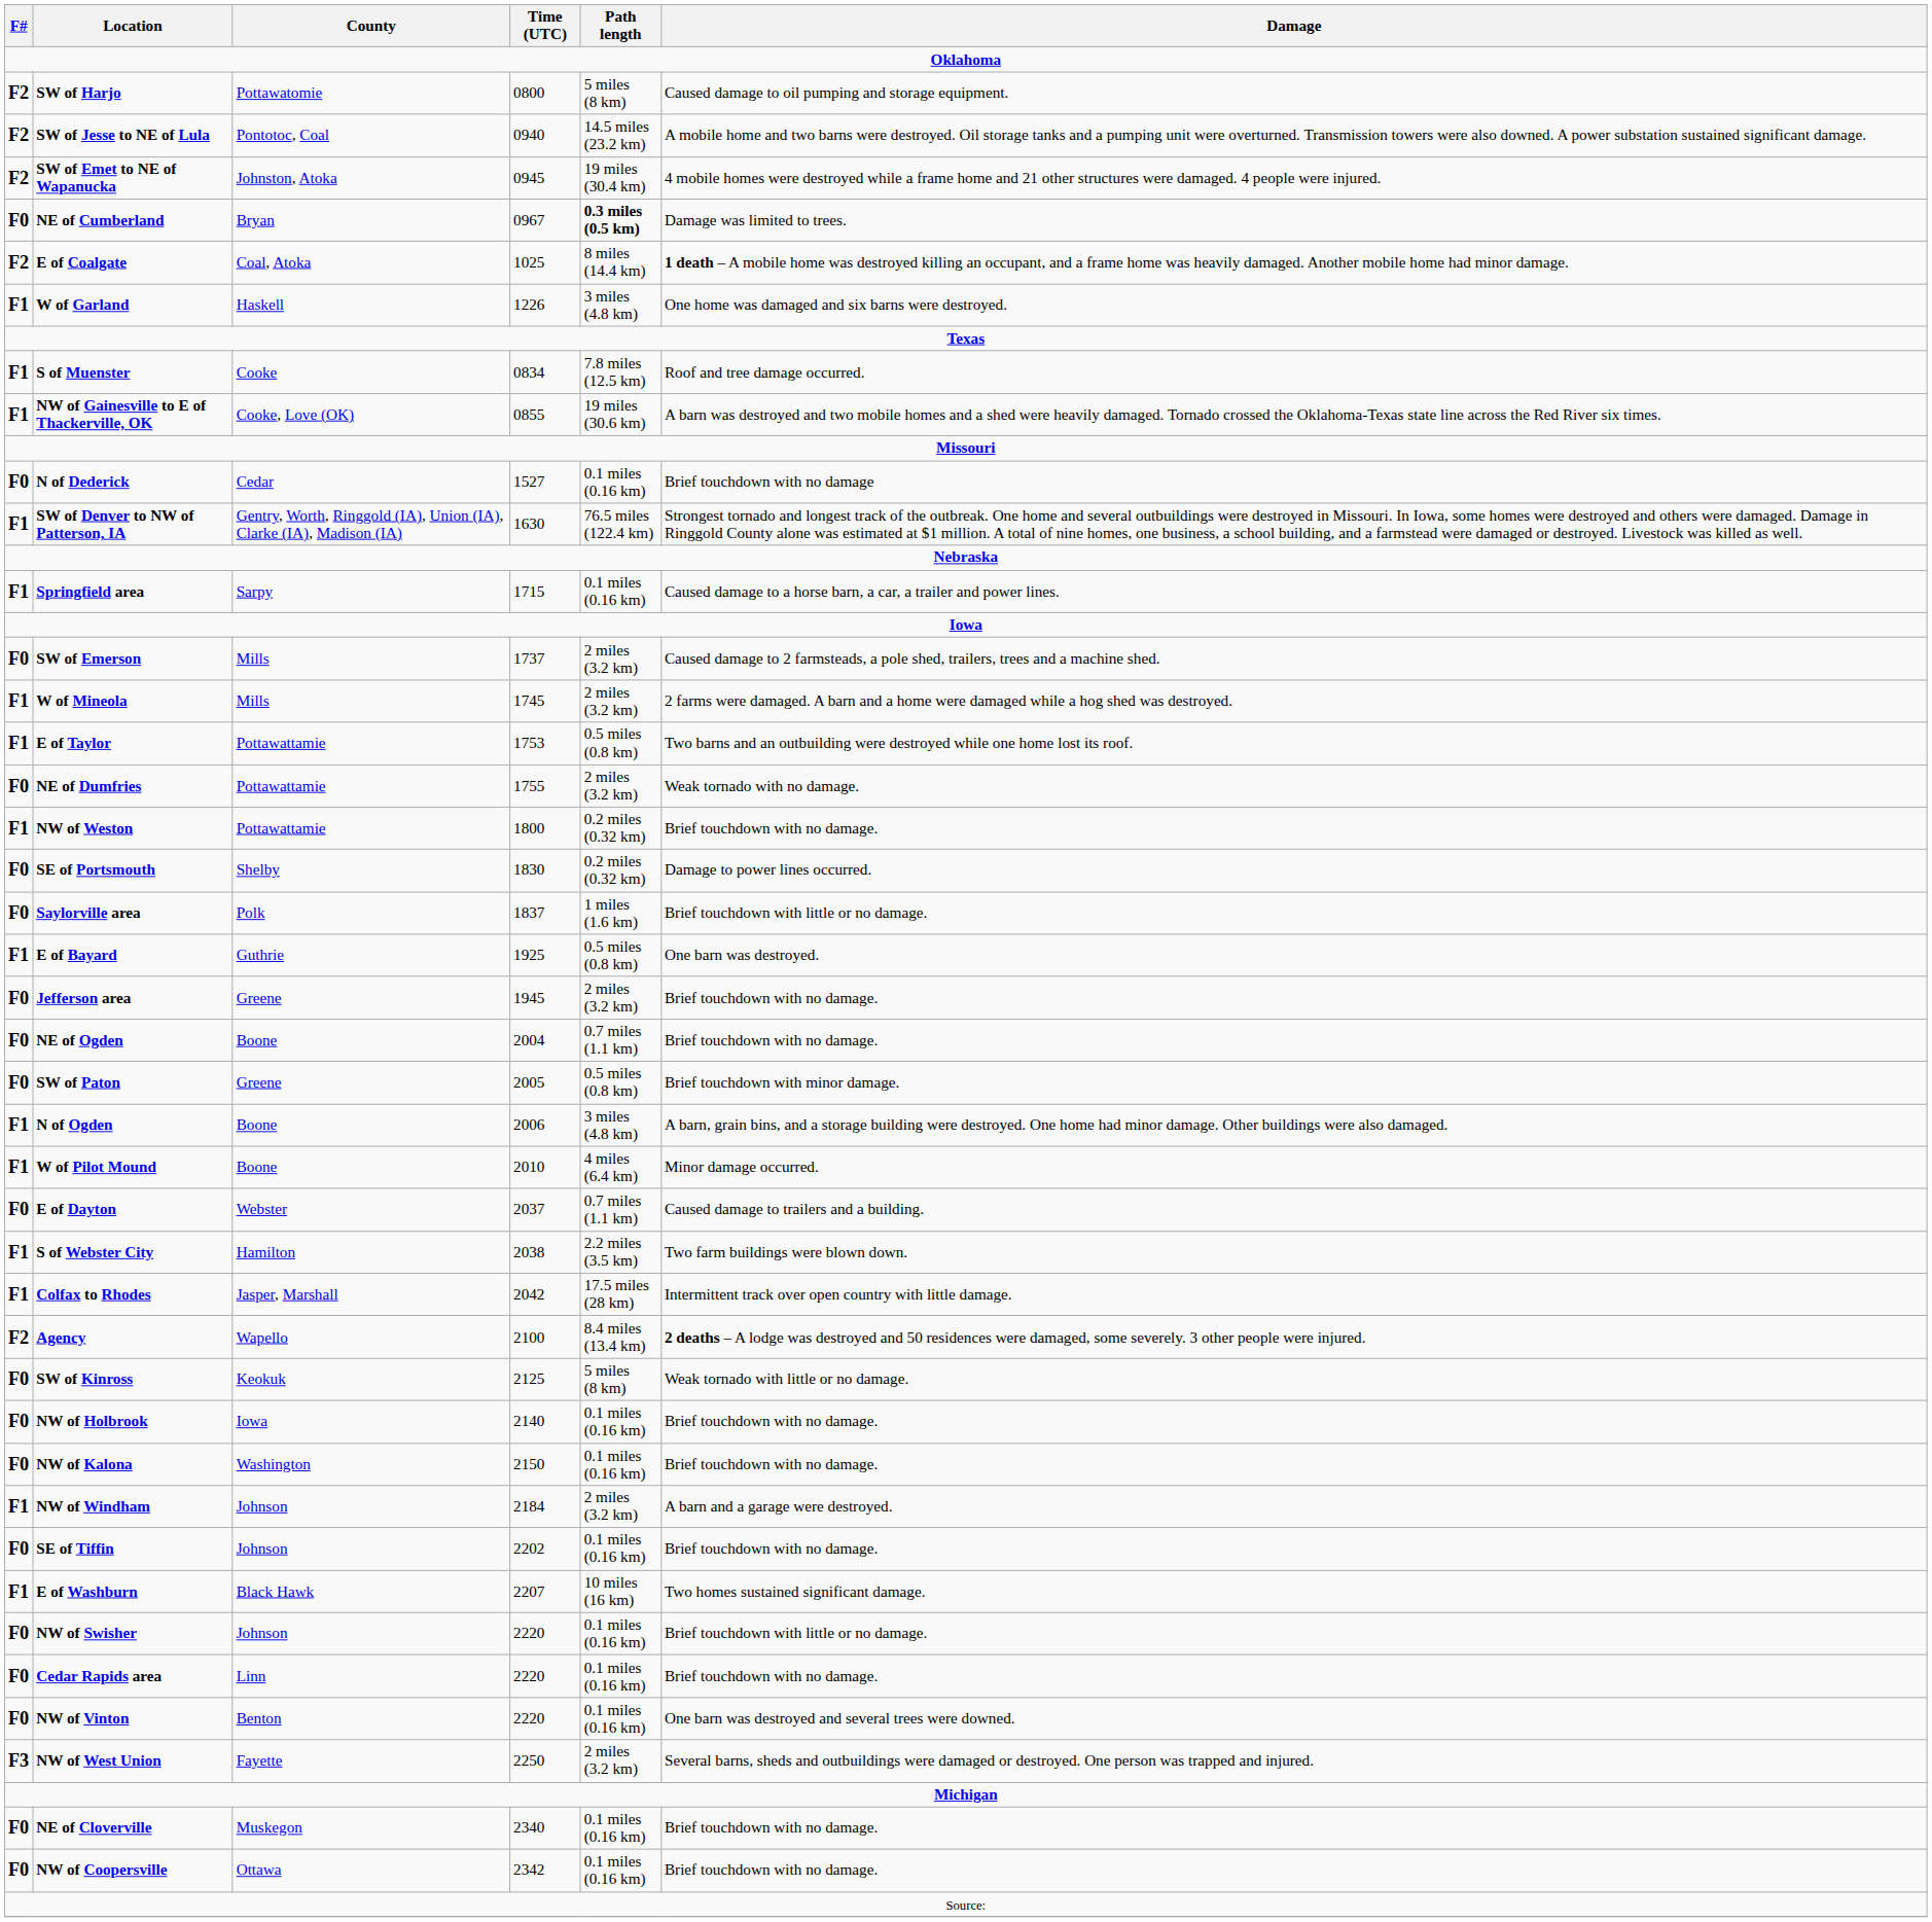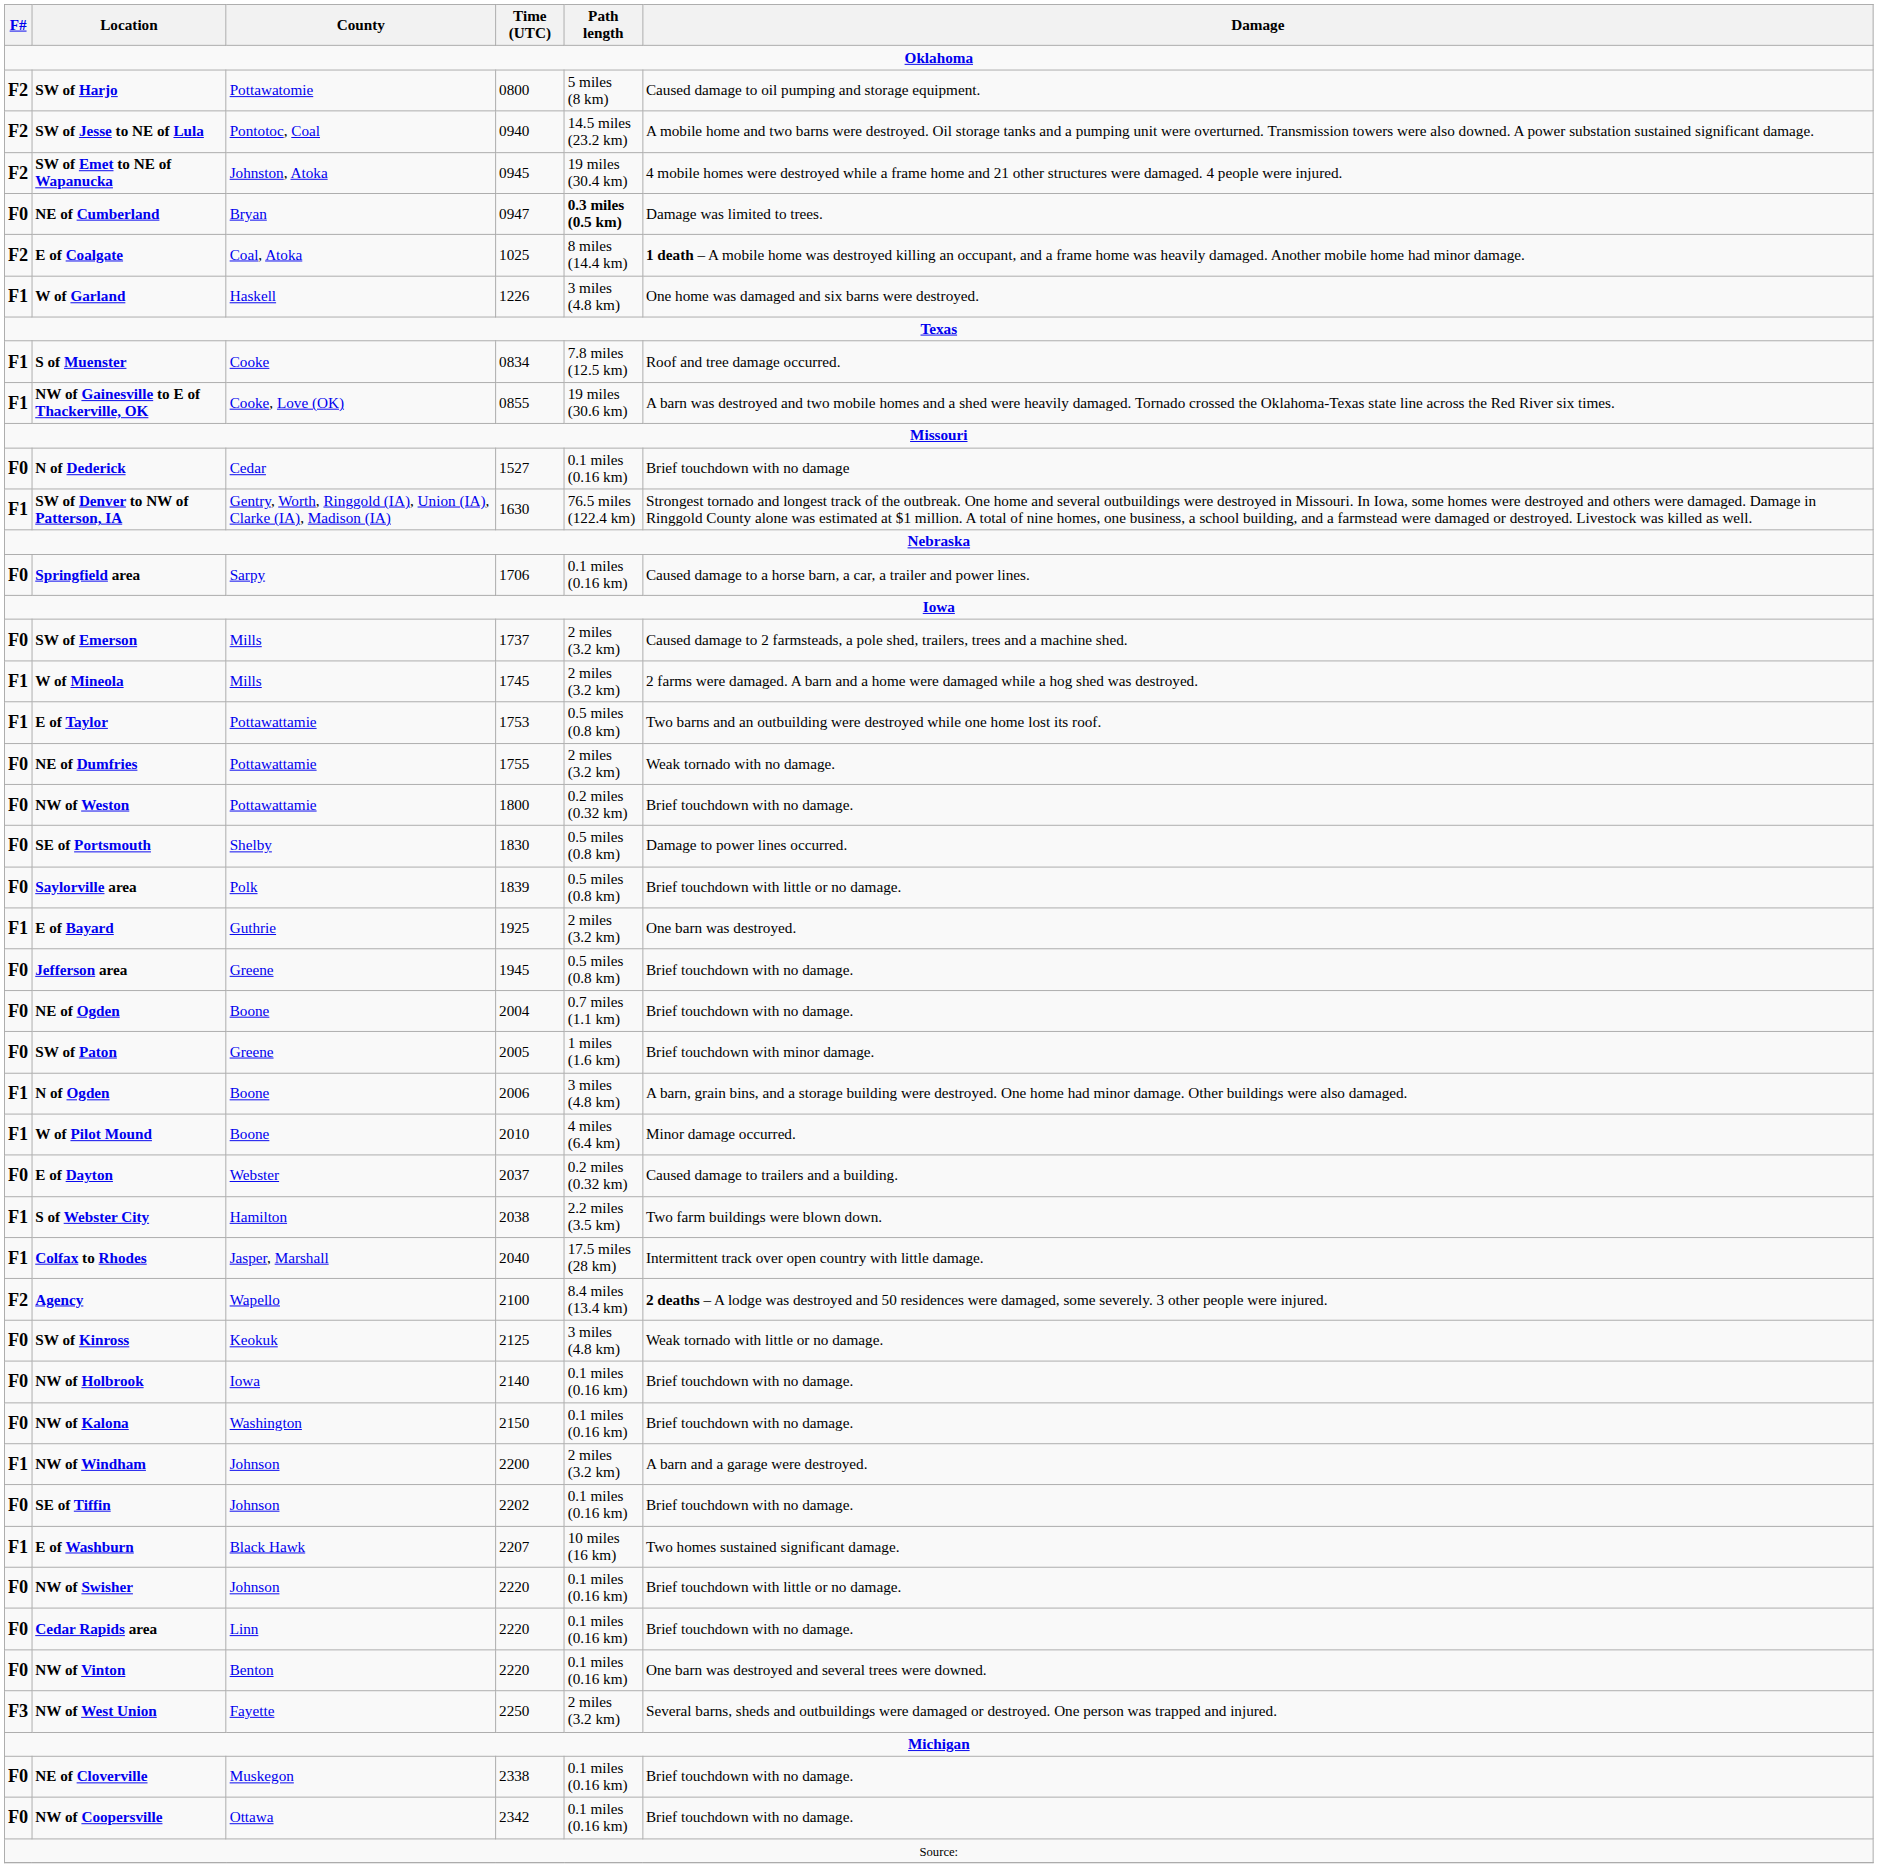NE of Cumberland | Time (UTC): 0967 -> 0947
Springfield area | F#: F1 -> F0
Springfield area | Time (UTC): 1715 -> 1706
NW of Weston | F#: F1 -> F0
SE of Portsmouth | Path length: 0.2 miles (0.32 km) -> 0.5 miles (0.8 km)
Saylorville area | Time (UTC): 1837 -> 1839
Saylorville area | Path length: 1 miles (1.6 km) -> 0.5 miles (0.8 km)
E of Bayard | Path length: 0.5 miles (0.8 km) -> 2 miles (3.2 km)
Jefferson area | Path length: 2 miles (3.2 km) -> 0.5 miles (0.8 km)
SW of Paton | Path length: 0.5 miles (0.8 km) -> 1 miles (1.6 km)
E of Dayton | Path length: 0.7 miles (1.1 km) -> 0.2 miles (0.32 km)
Colfax to Rhodes | Time (UTC): 2042 -> 2040
SW of Kinross | Path length: 5 miles (8 km) -> 3 miles (4.8 km)
NW of Windham | Time (UTC): 2184 -> 2200
NE of Cloverville | Time (UTC): 2340 -> 2338
